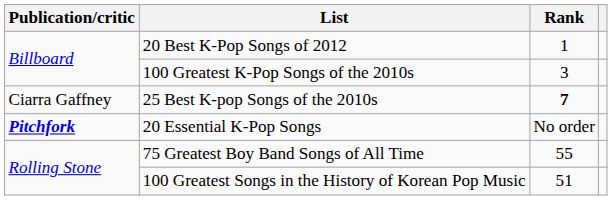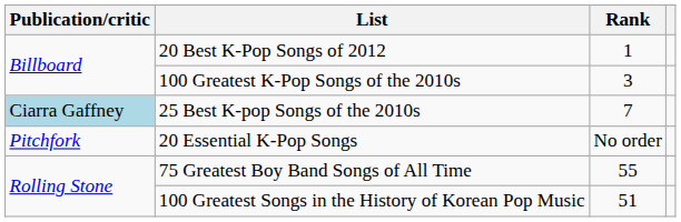25 Best K-pop Songs of the 2010s | Publication/critic: no background -> lightblue background
25 Best K-pop Songs of the 2010s | Rank: bold -> normal
20 Essential K-Pop Songs | Publication/critic: bold -> normal
